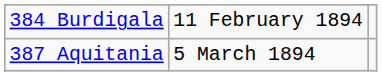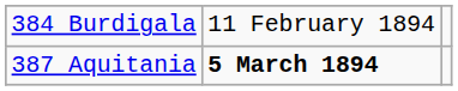387 Aquitania | column 2: normal -> bold
